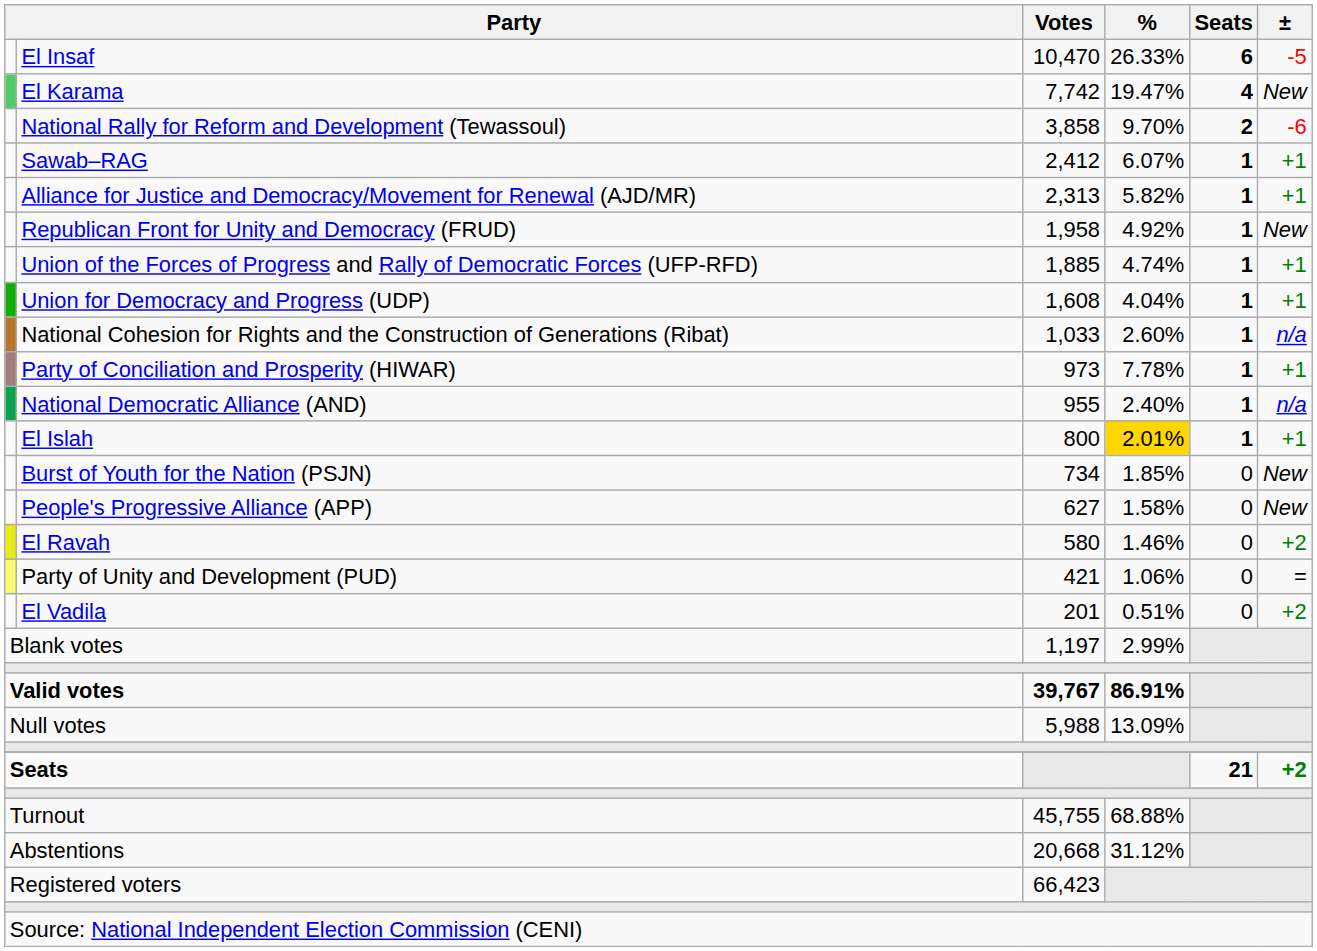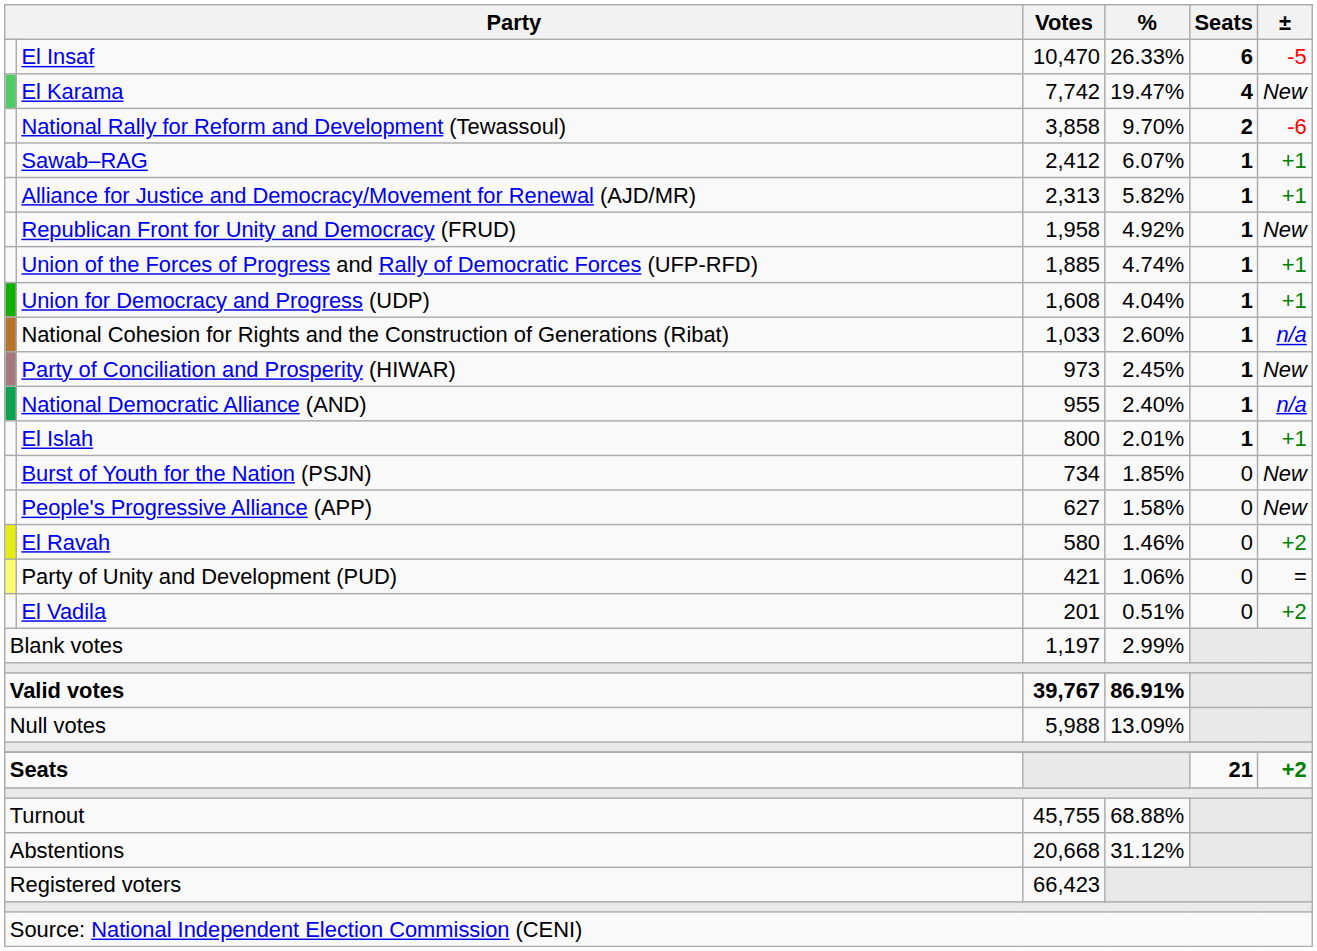Party of Conciliation and Prosperity (HIWAR) | %: 7.78% -> 2.45%
Party of Conciliation and Prosperity (HIWAR) | ±: +1 -> New
El Islah | %: gold background -> no background
